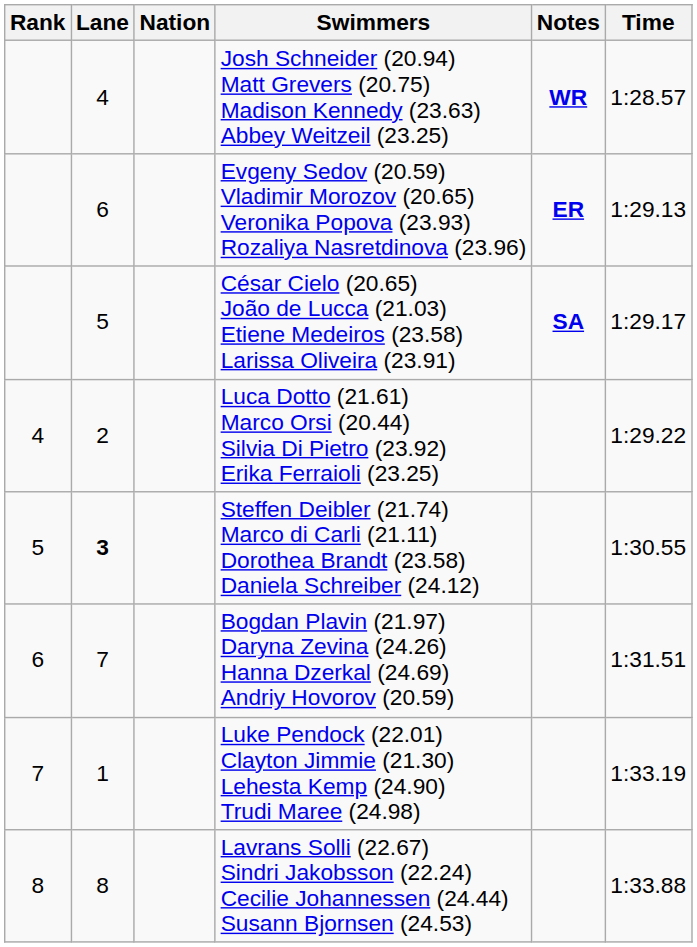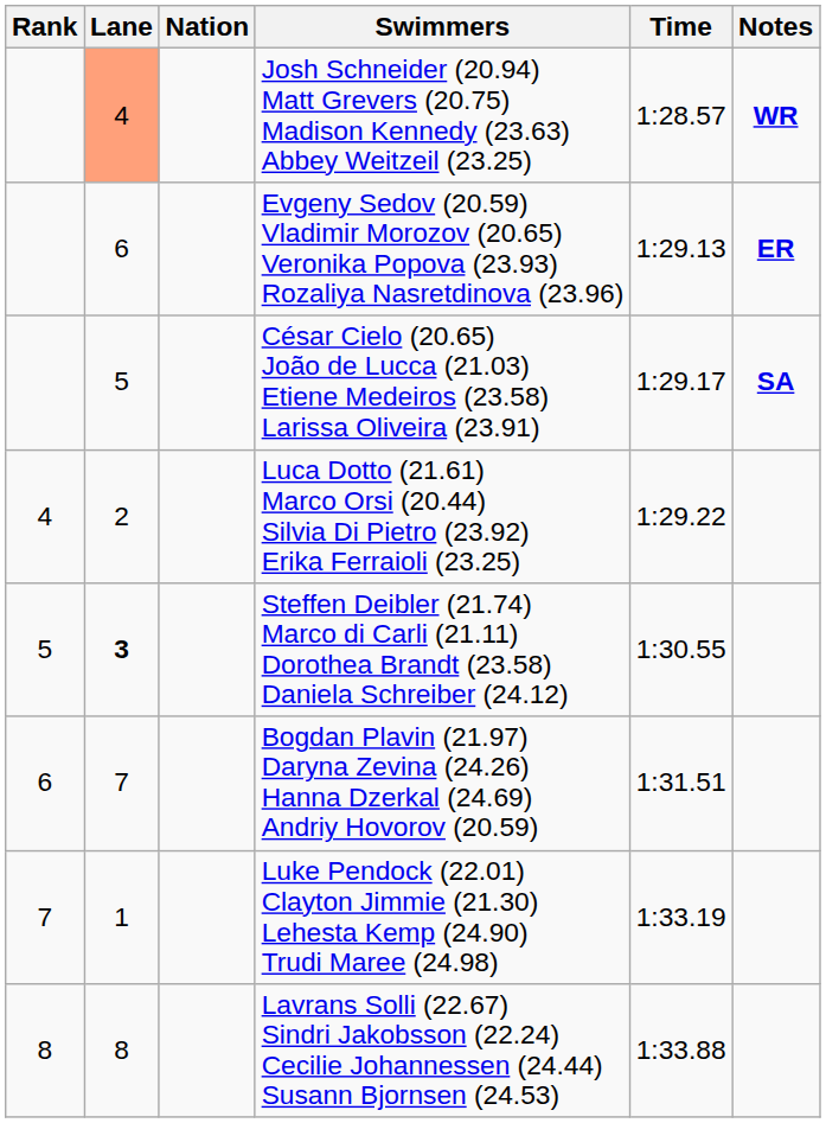columns swapped: Time <-> Notes
row 2 | Lane: no background -> lightsalmon background
